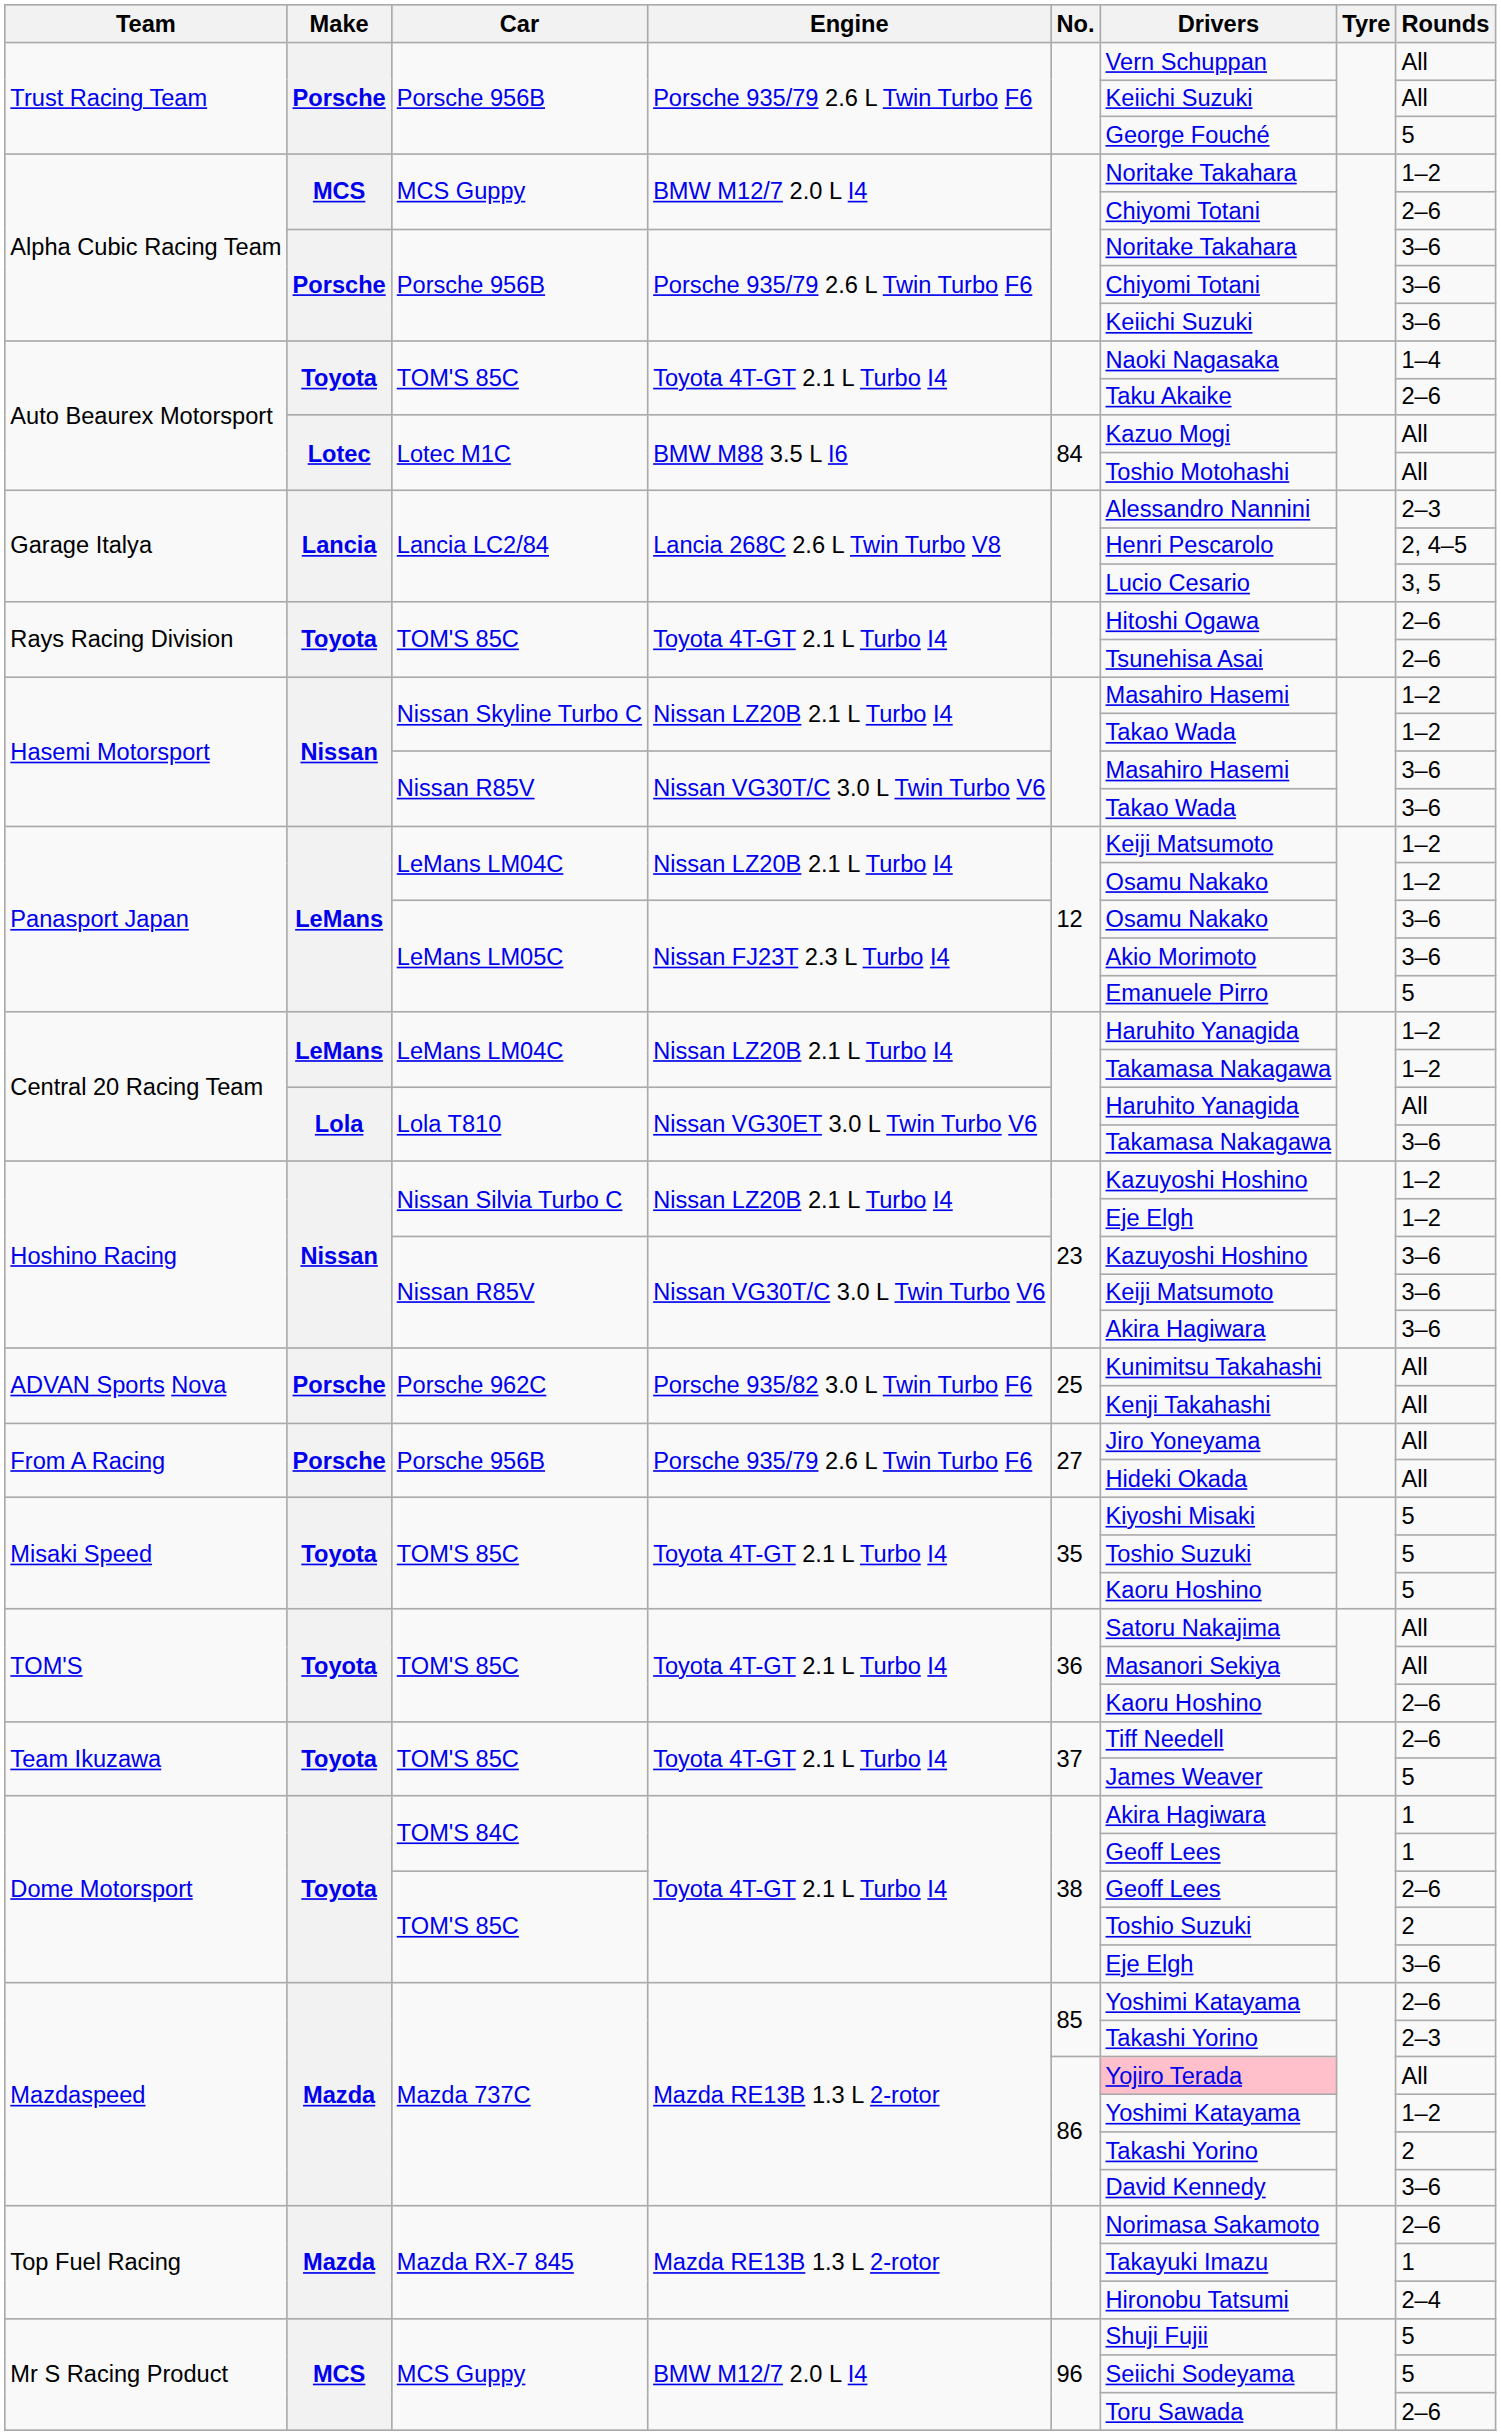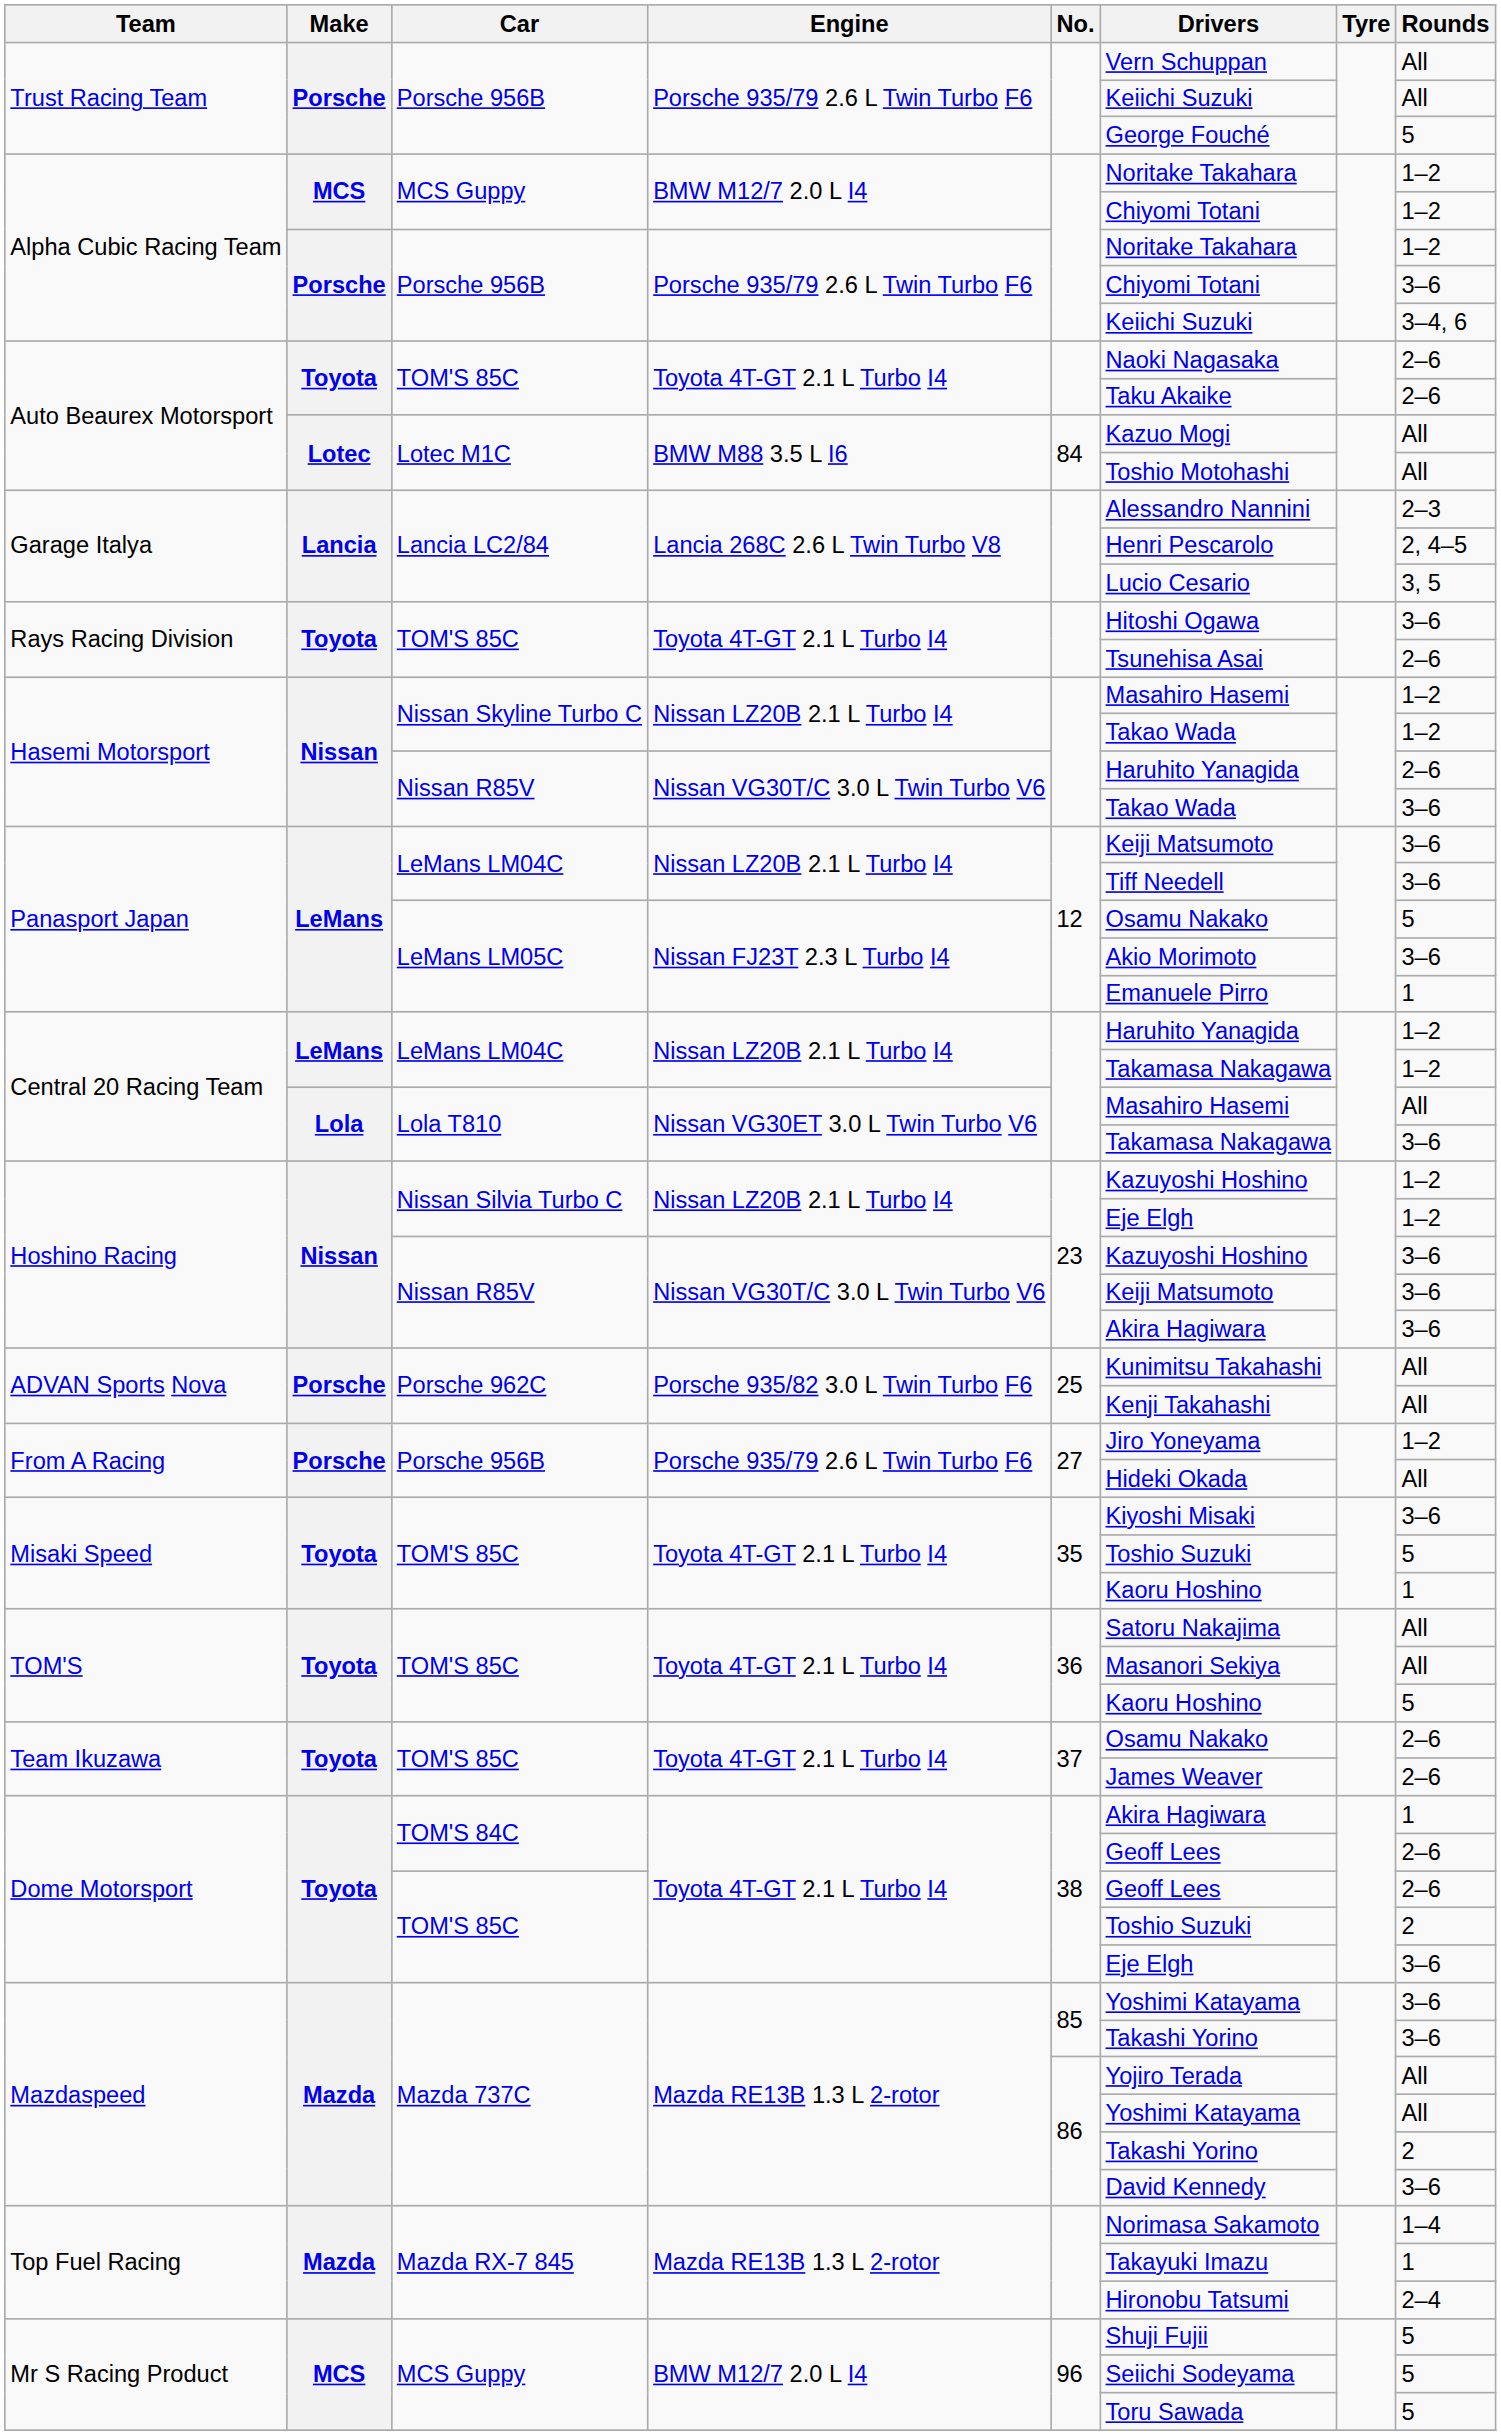row 6 | Rounds: 2–6 -> 1–2
row 7 | Rounds: 3–6 -> 1–2
row 9 | Rounds: 3–6 -> 3–4, 6
row 10 | Rounds: 1–4 -> 2–6
row 17 | Rounds: 2–6 -> 3–6
row 21 | Drivers: Masahiro Hasemi -> Haruhito Yanagida
row 21 | Rounds: 3–6 -> 2–6
row 23 | Rounds: 1–2 -> 3–6
row 24 | Drivers: Osamu Nakako -> Tiff Needell
row 24 | Rounds: 1–2 -> 3–6
row 25 | Rounds: 3–6 -> 5
row 27 | Rounds: 5 -> 1
row 30 | Drivers: Haruhito Yanagida -> Masahiro Hasemi
row 39 | Rounds: All -> 1–2
row 41 | Rounds: 5 -> 3–6
row 43 | Rounds: 5 -> 1
row 46 | Rounds: 2–6 -> 5
row 47 | Drivers: Tiff Needell -> Osamu Nakako
row 48 | Rounds: 5 -> 2–6
row 50 | Rounds: 1 -> 2–6
row 54 | Rounds: 2–6 -> 3–6
row 55 | Rounds: 2–3 -> 3–6
row 56 | Drivers: pink background -> no background
row 57 | Rounds: 1–2 -> All
row 60 | Rounds: 2–6 -> 1–4
row 65 | Rounds: 2–6 -> 5
